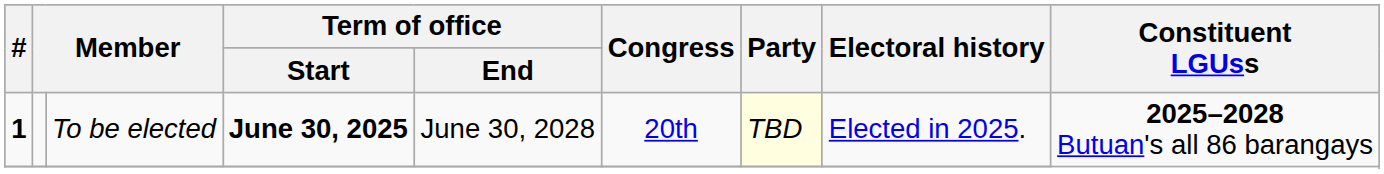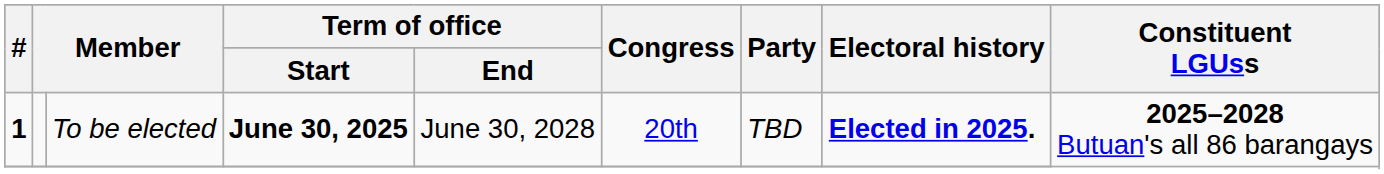To be elected | Party: lightyellow background -> no background
To be elected | Electoral history: normal -> bold
